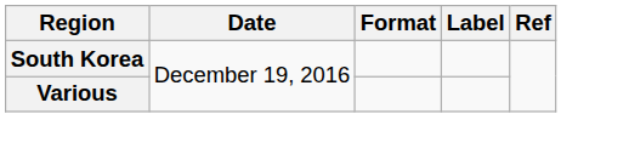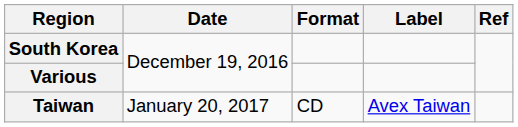+ row: Taiwan | January 20, 2017 | CD | Avex Taiwan
